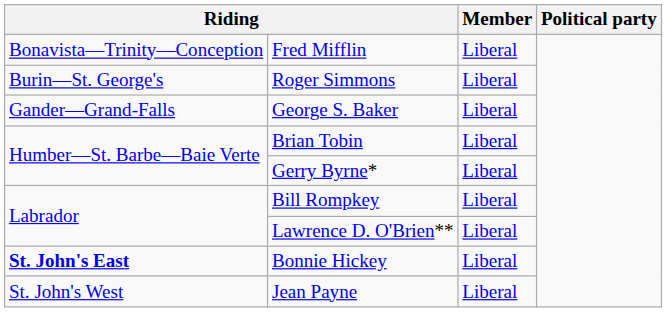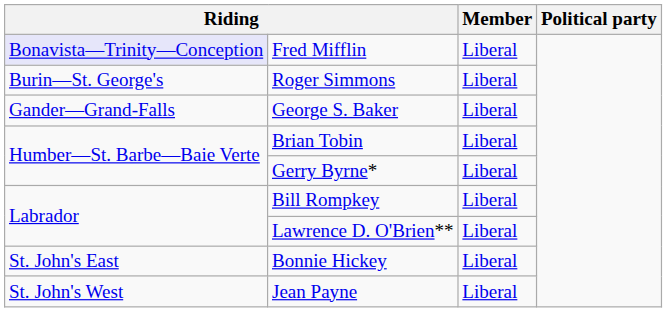Fred Mifflin | column 1: no background -> lavender background
Bonnie Hickey | column 1: bold -> normal
